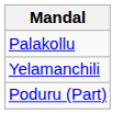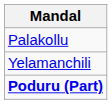row 4 | column 1: normal -> bold
